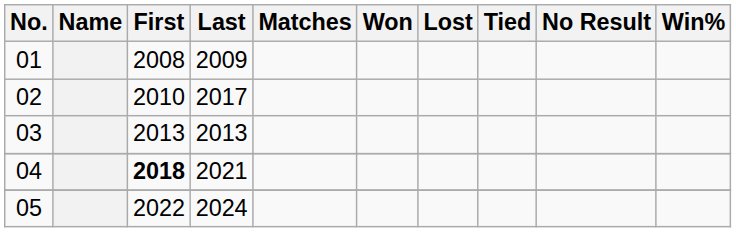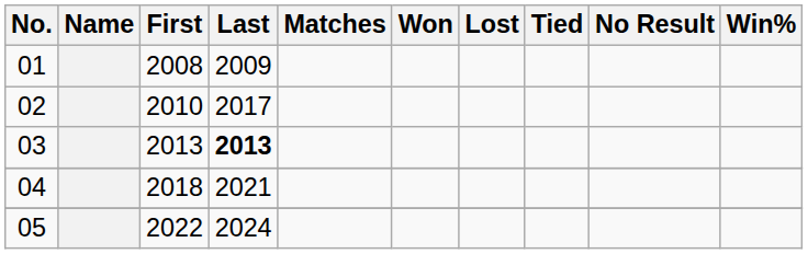03 | Last: normal -> bold
04 | First: bold -> normal
